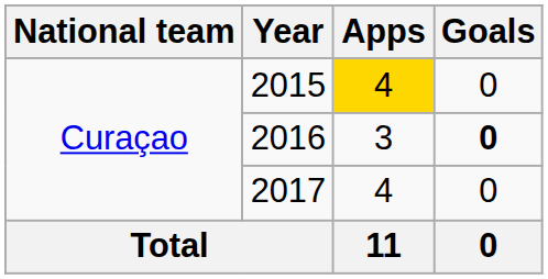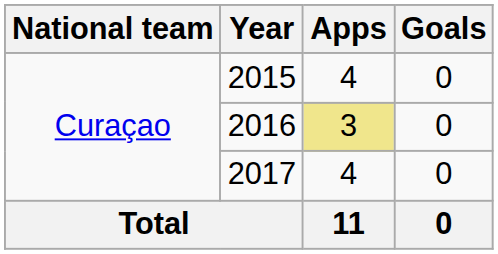2015 | Apps: gold background -> no background
2016 | Apps: no background -> khaki background
2016 | Goals: bold -> normal
